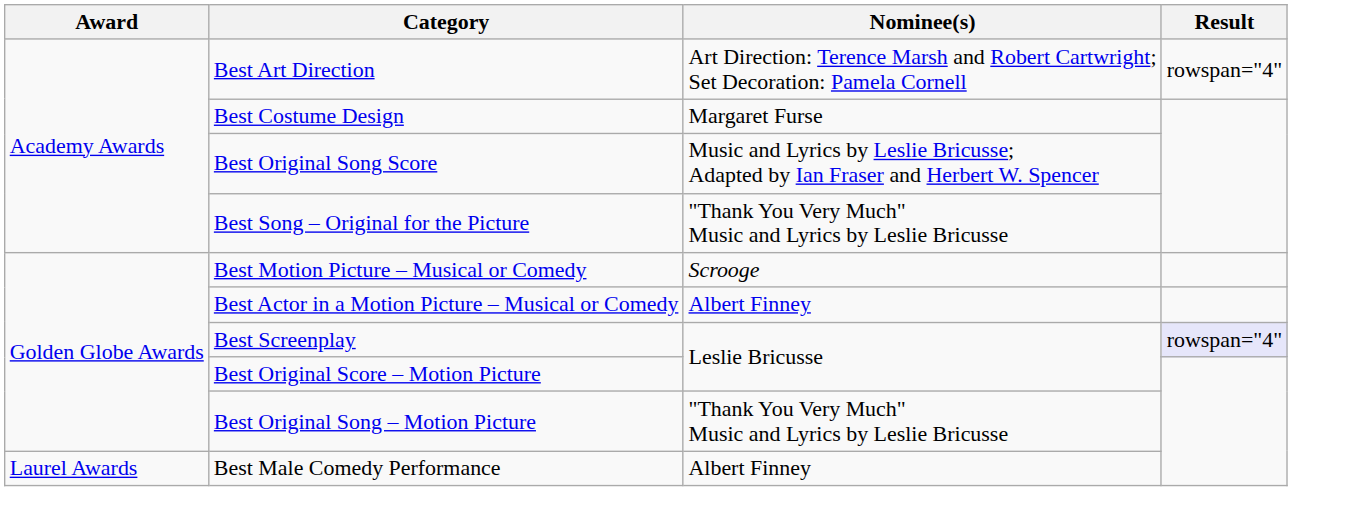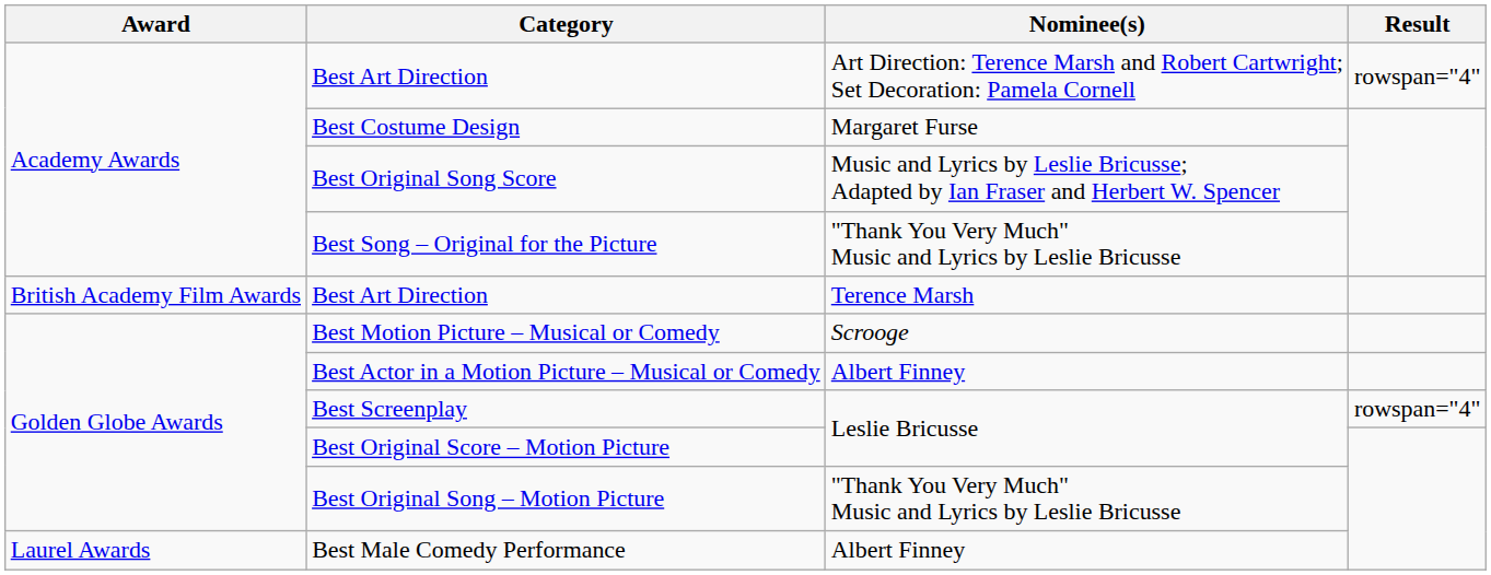+ row: British Academy Film Awards | Best Art Direction | Terence Marsh
Best Screenplay | Result: lavender background -> no background
